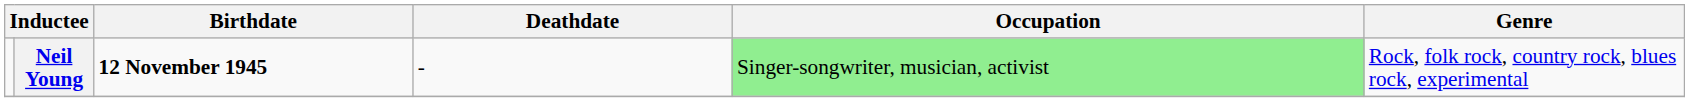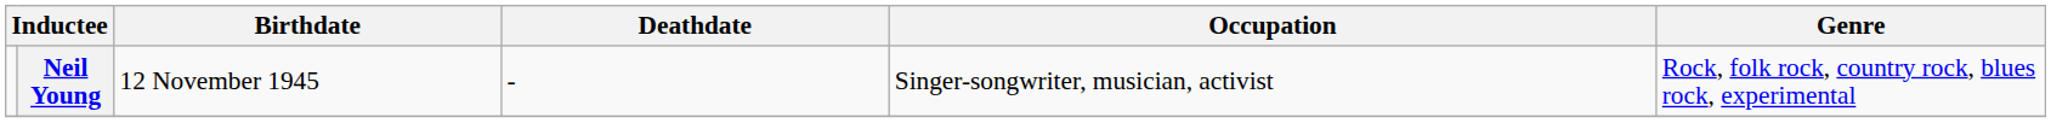Neil Young | Birthdate: bold -> normal
Neil Young | Occupation: lightgreen background -> no background
